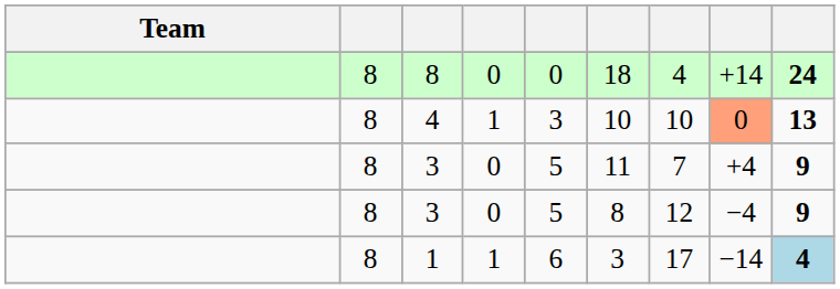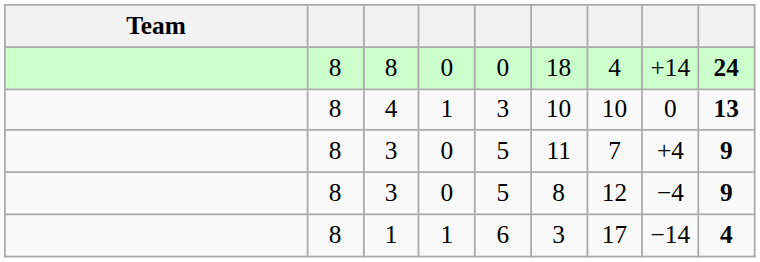row 3 | column 8: lightsalmon background -> no background
row 6 | column 9: lightblue background -> no background
